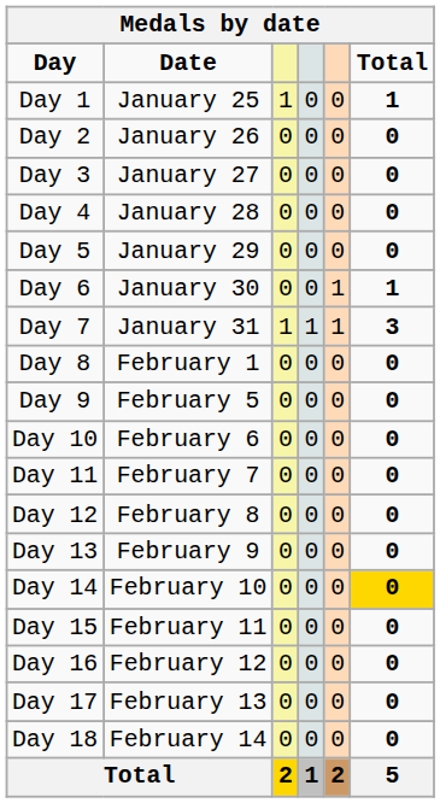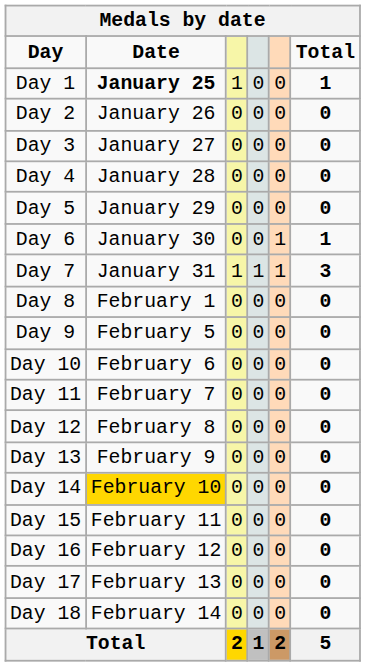Day 1 | Date: normal -> bold
Day 14 | Date: no background -> gold background
Day 14 | Total: gold background -> no background
